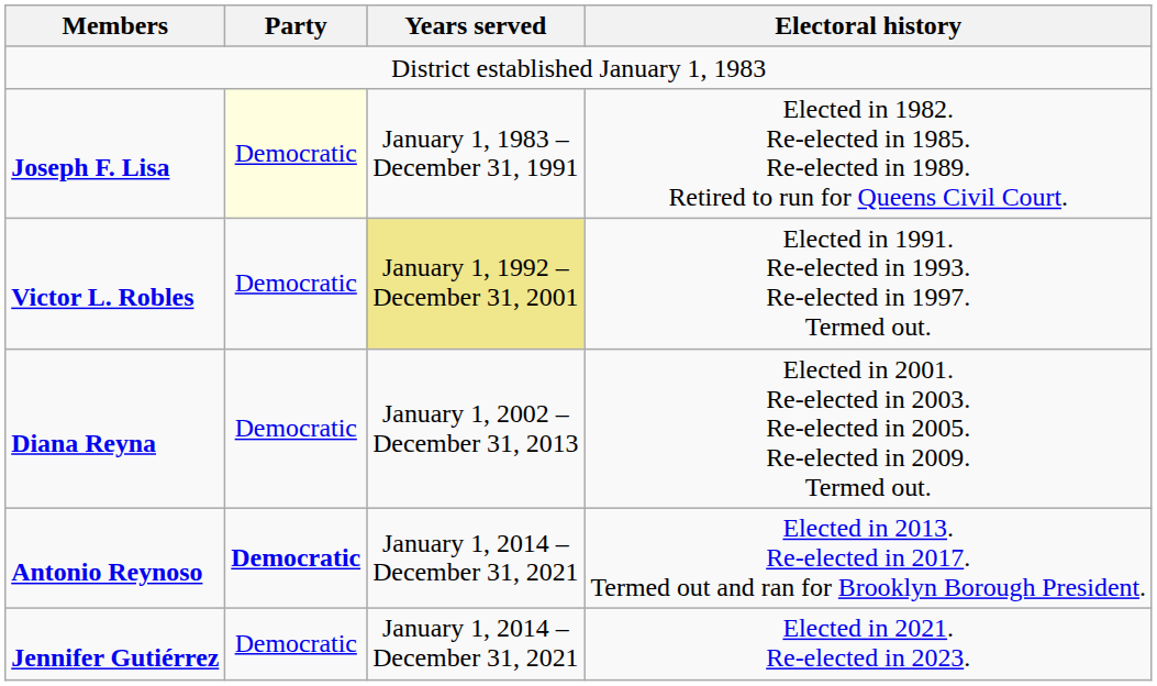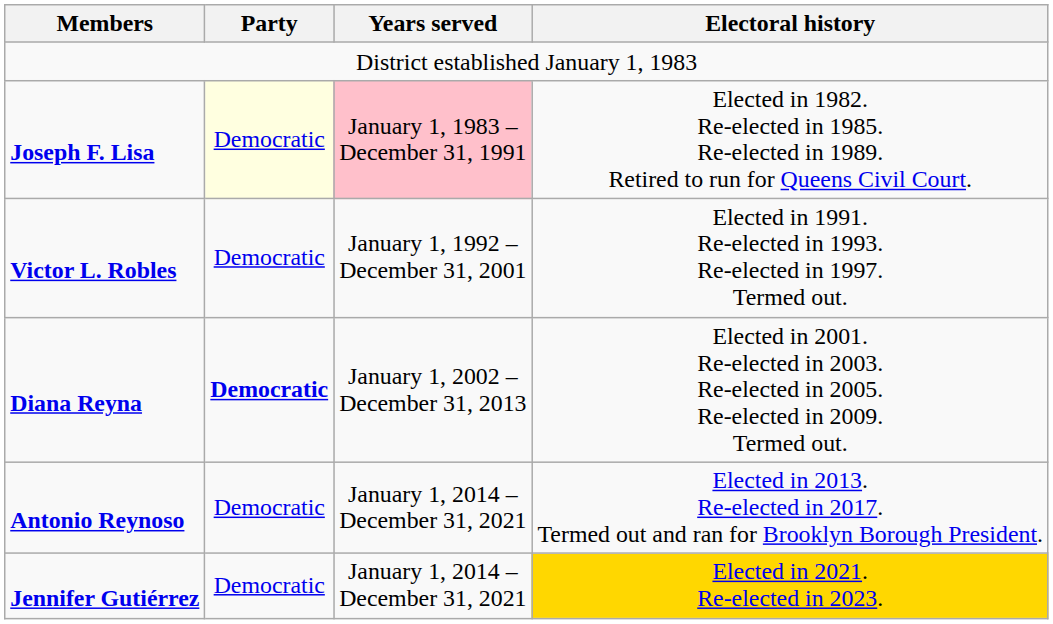Joseph F. Lisa | Years served: no background -> pink background
Victor L. Robles | Years served: khaki background -> no background
Diana Reyna | Party: normal -> bold
Antonio Reynoso | Party: bold -> normal
Jennifer Gutiérrez | Electoral history: no background -> gold background
